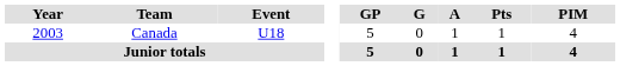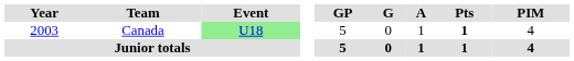Canada | Event: no background -> lightgreen background
Canada | Pts: normal -> bold
